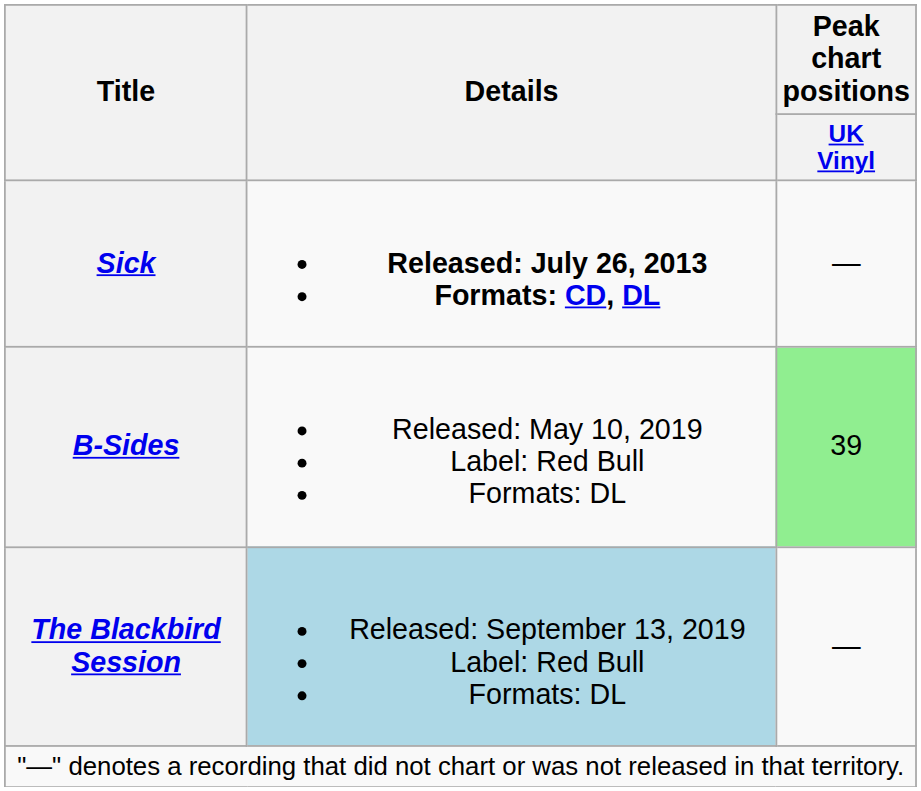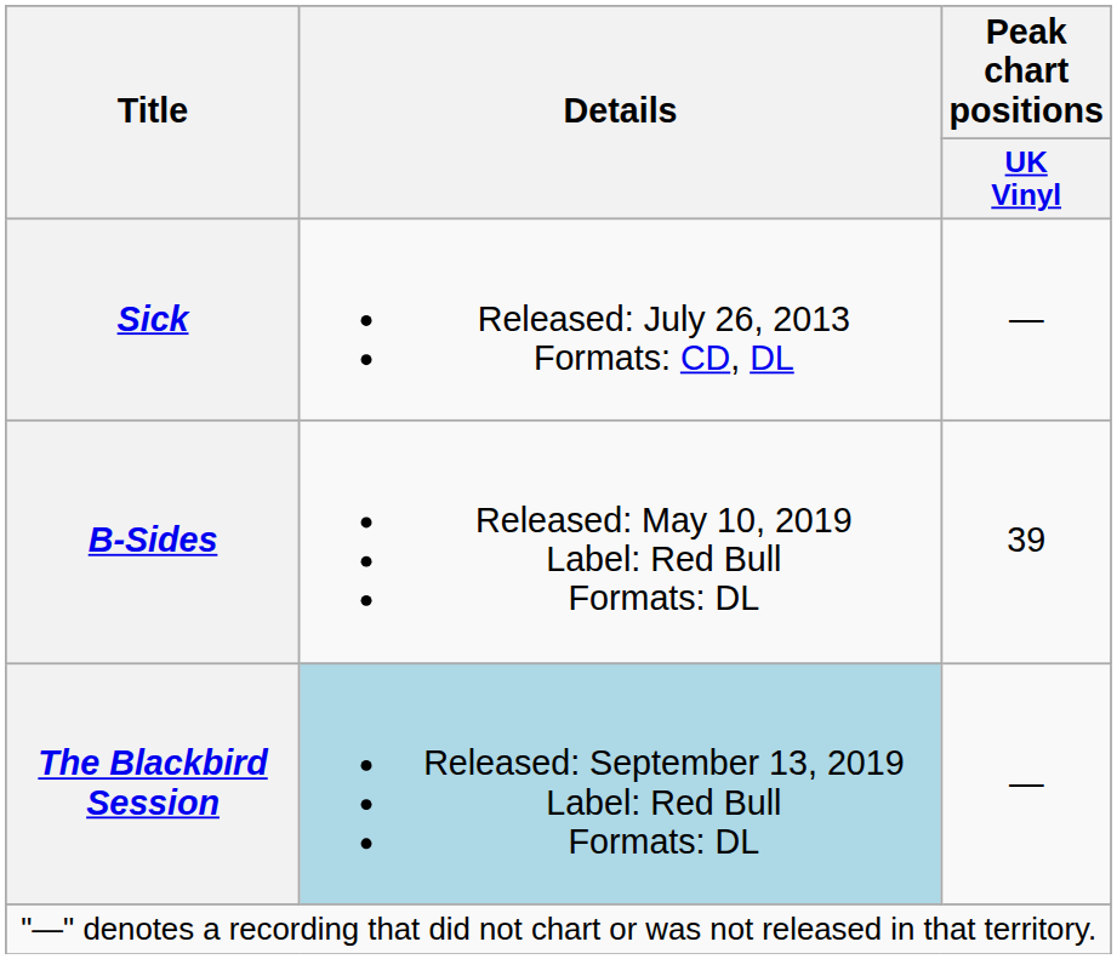Sick | Details: bold -> normal
B-Sides | Peak chart positions / UK Vinyl: lightgreen background -> no background
